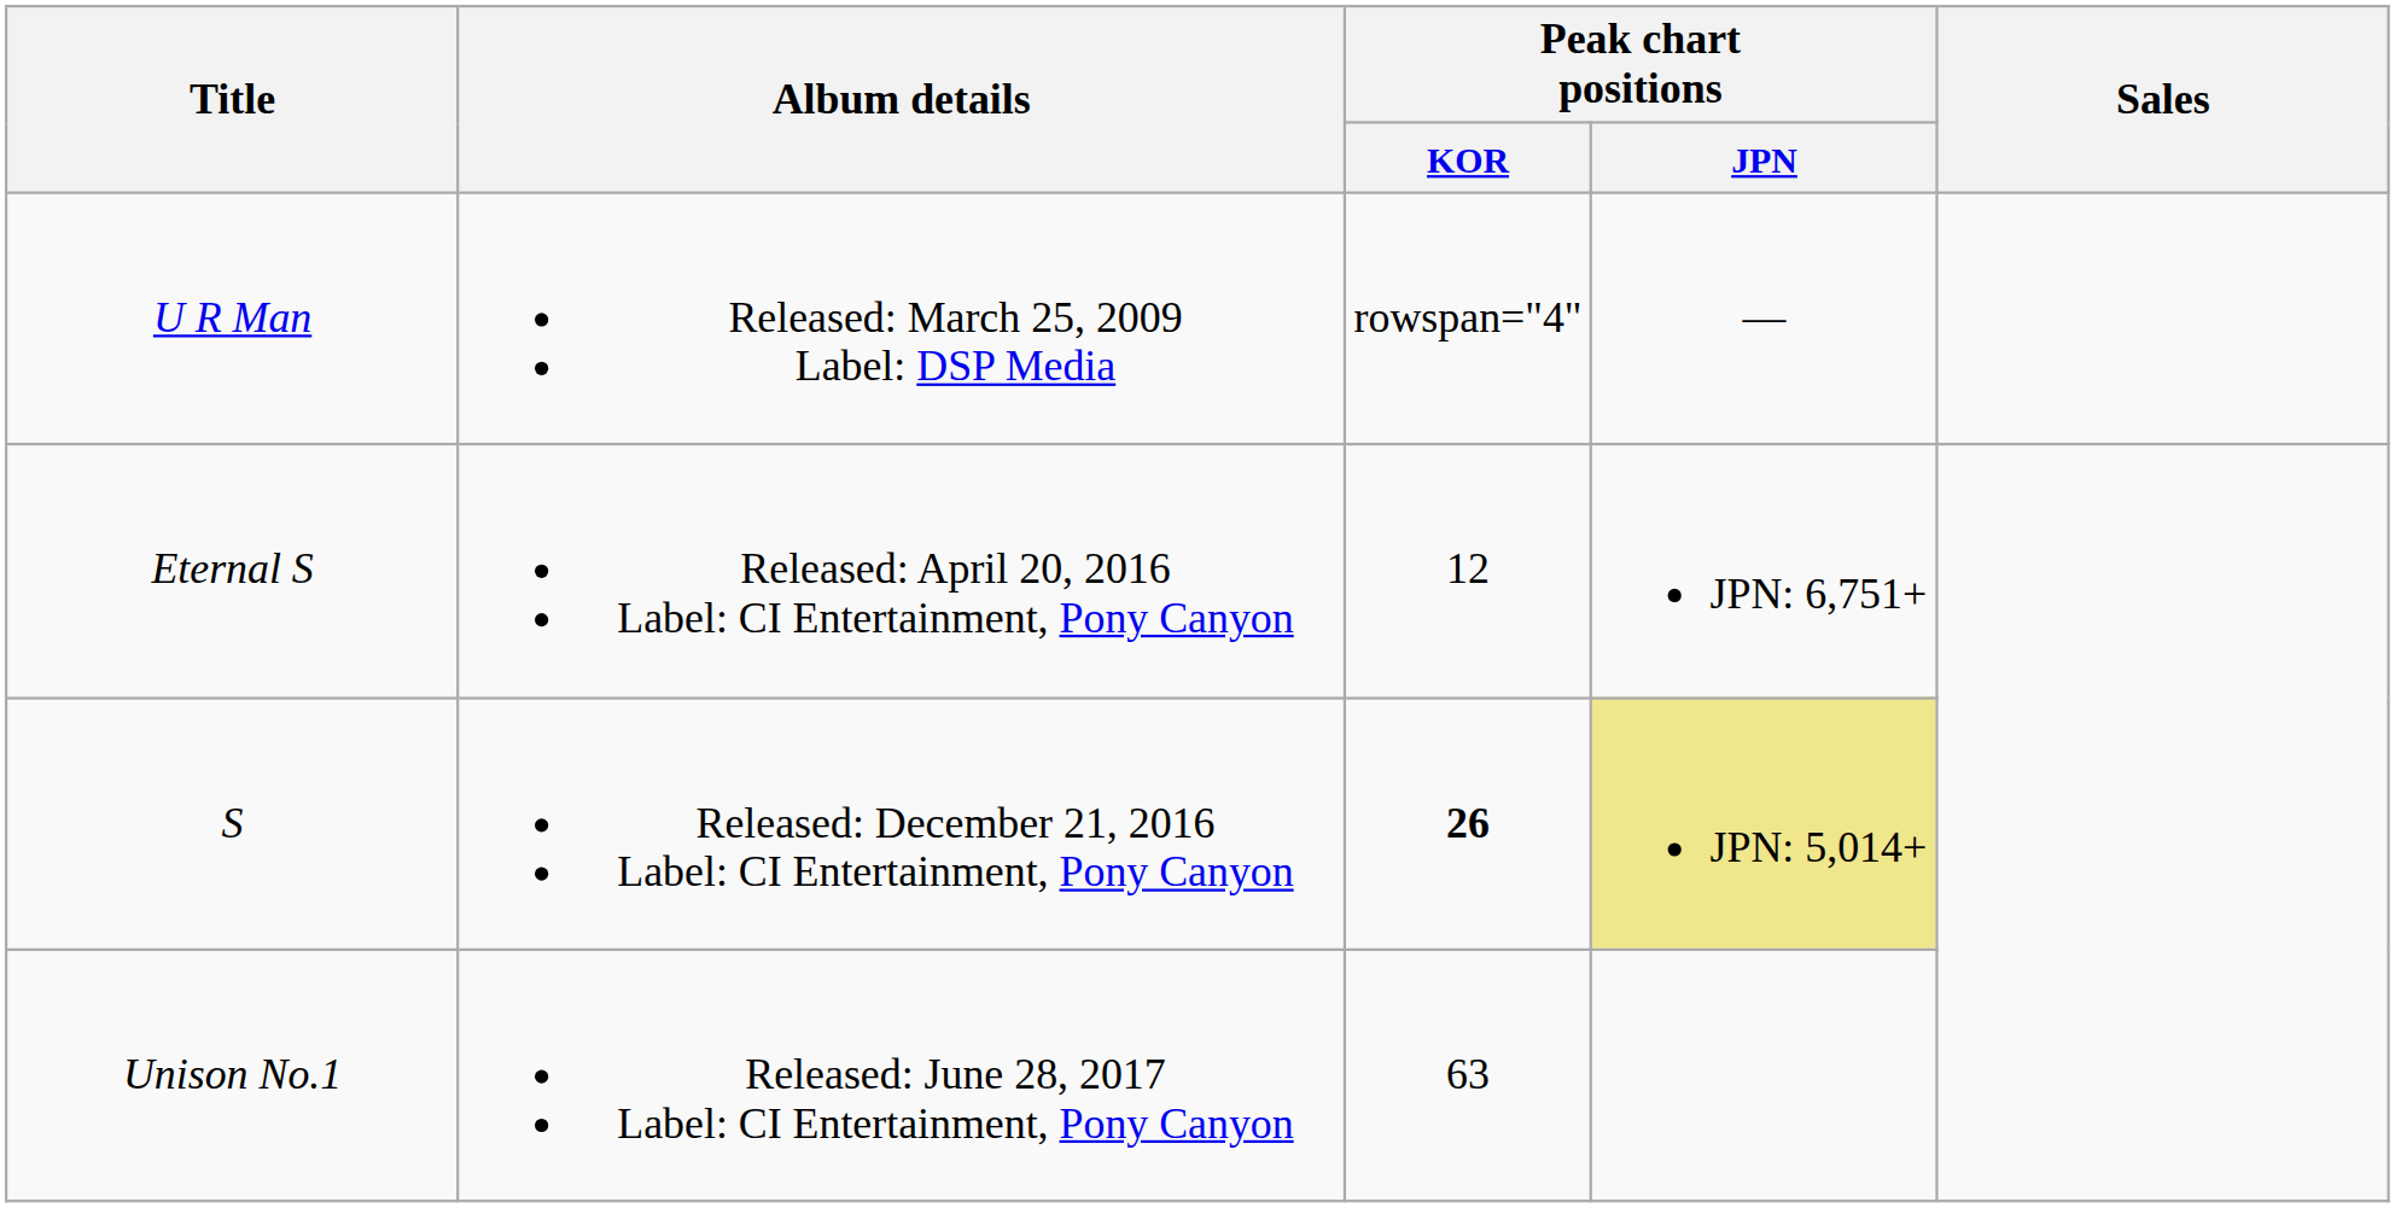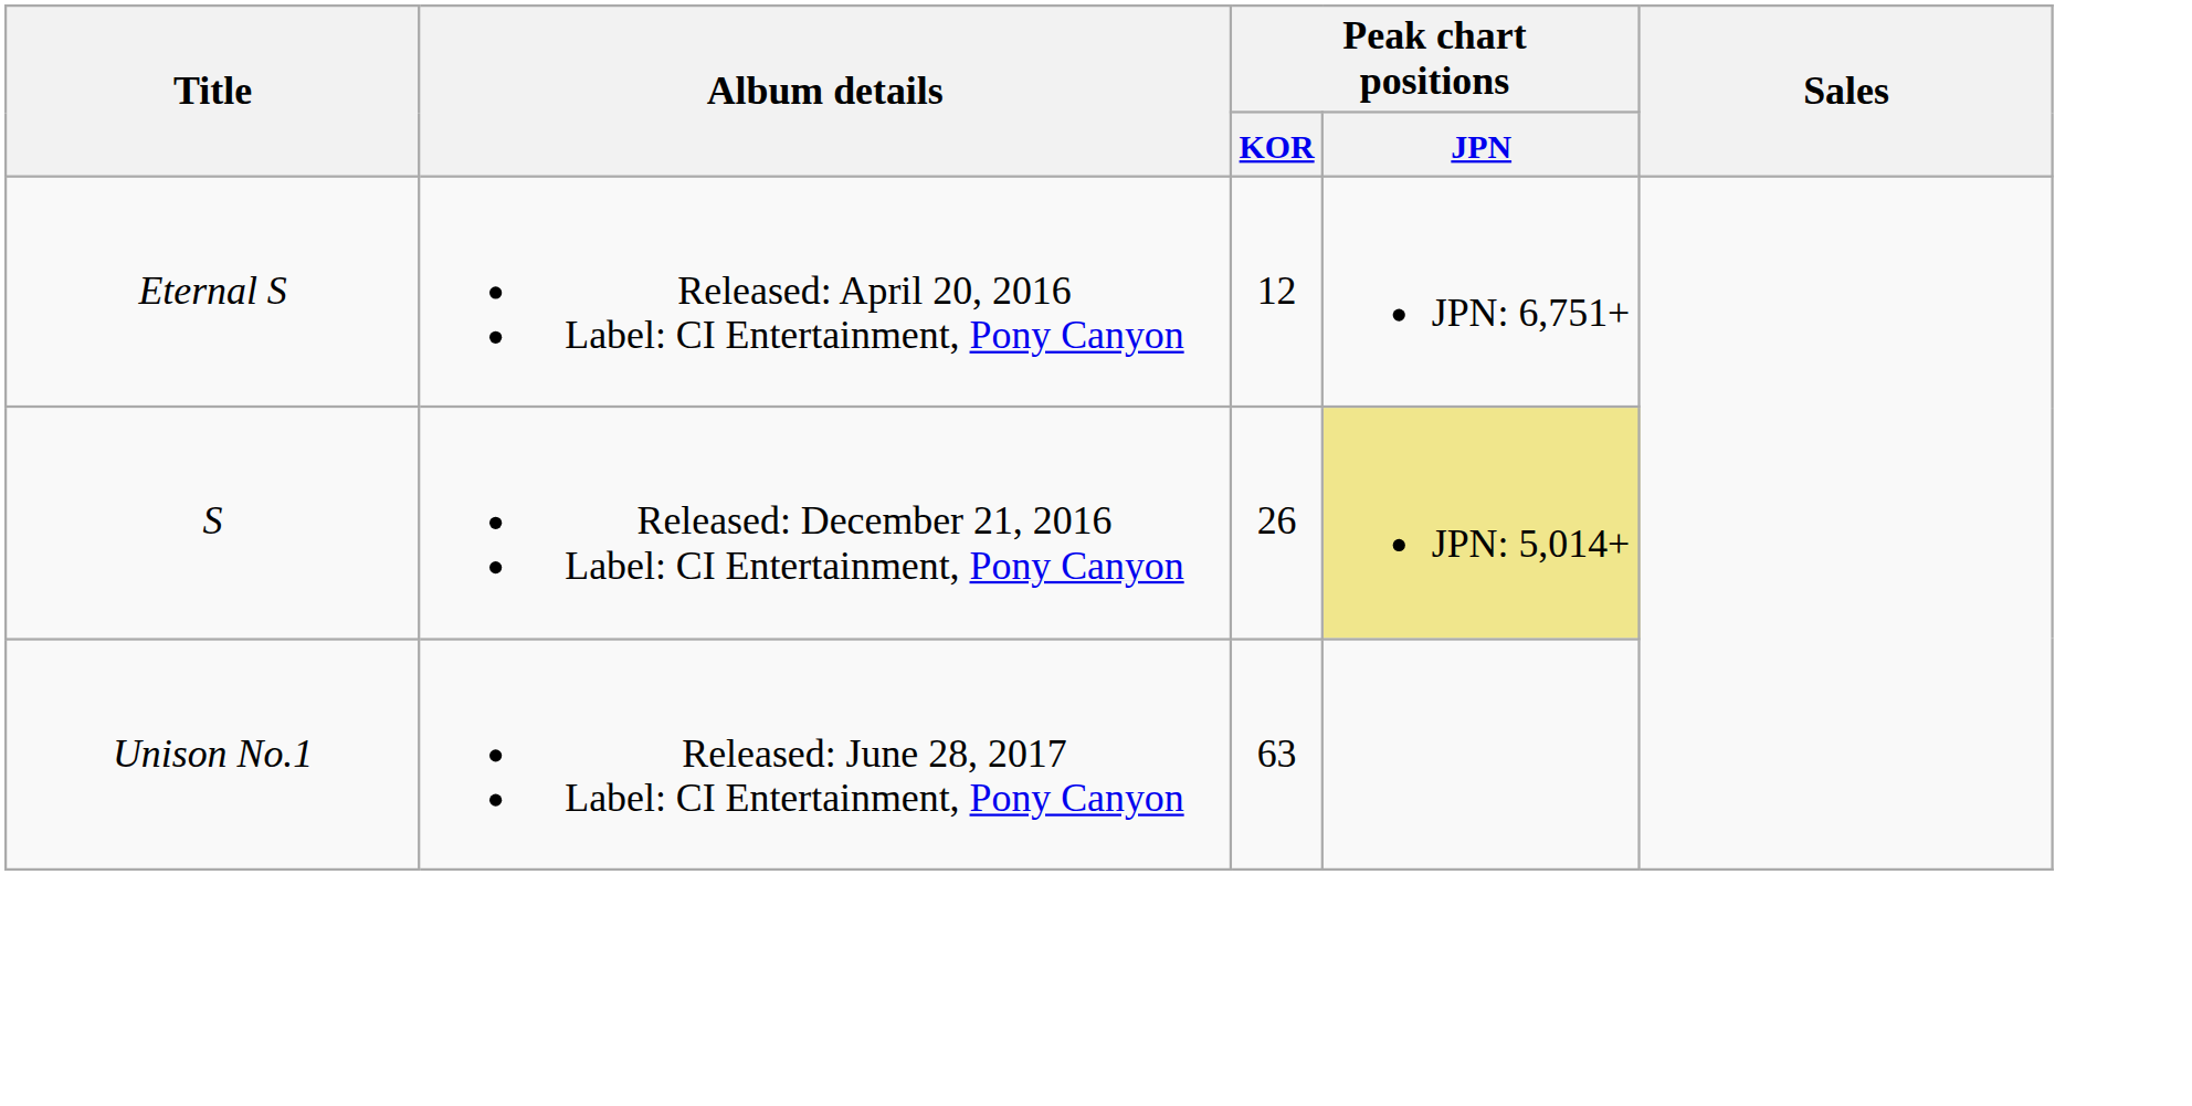- row: U R Man | Released: March 25, 2009 Label: DSP Media | rowspan="4" | —
S | Peak chart positions / KOR: bold -> normal
